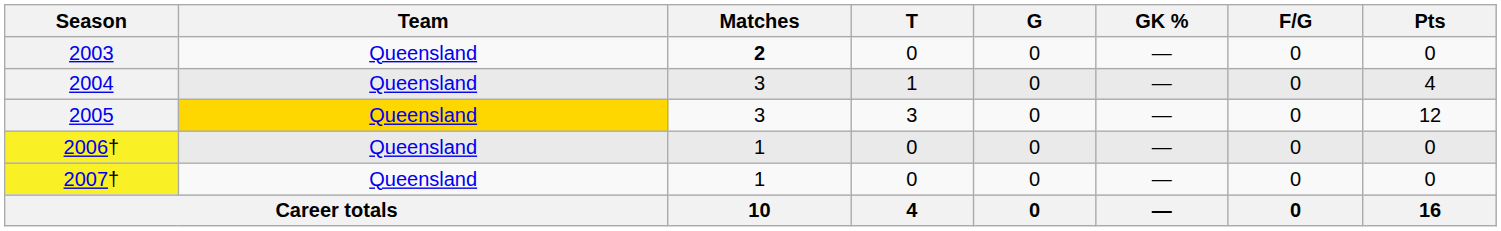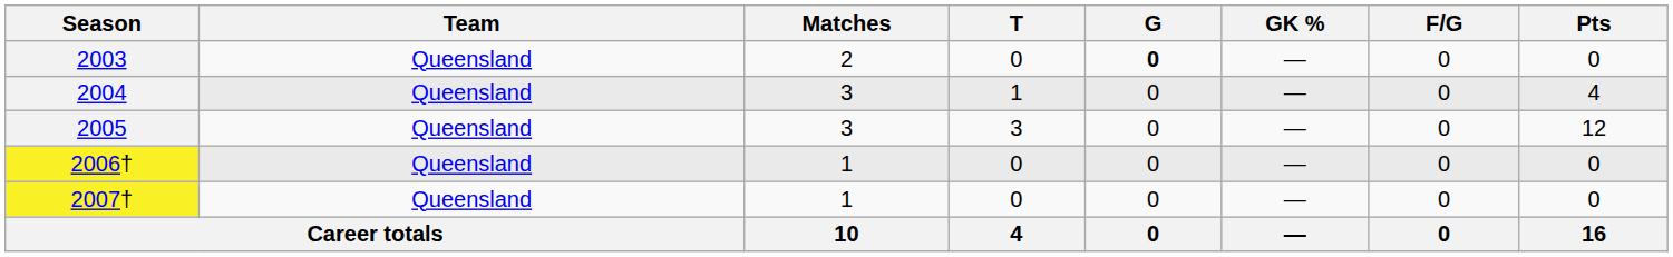2003 | Matches: bold -> normal
2003 | G: normal -> bold
2005 | Team: gold background -> no background
